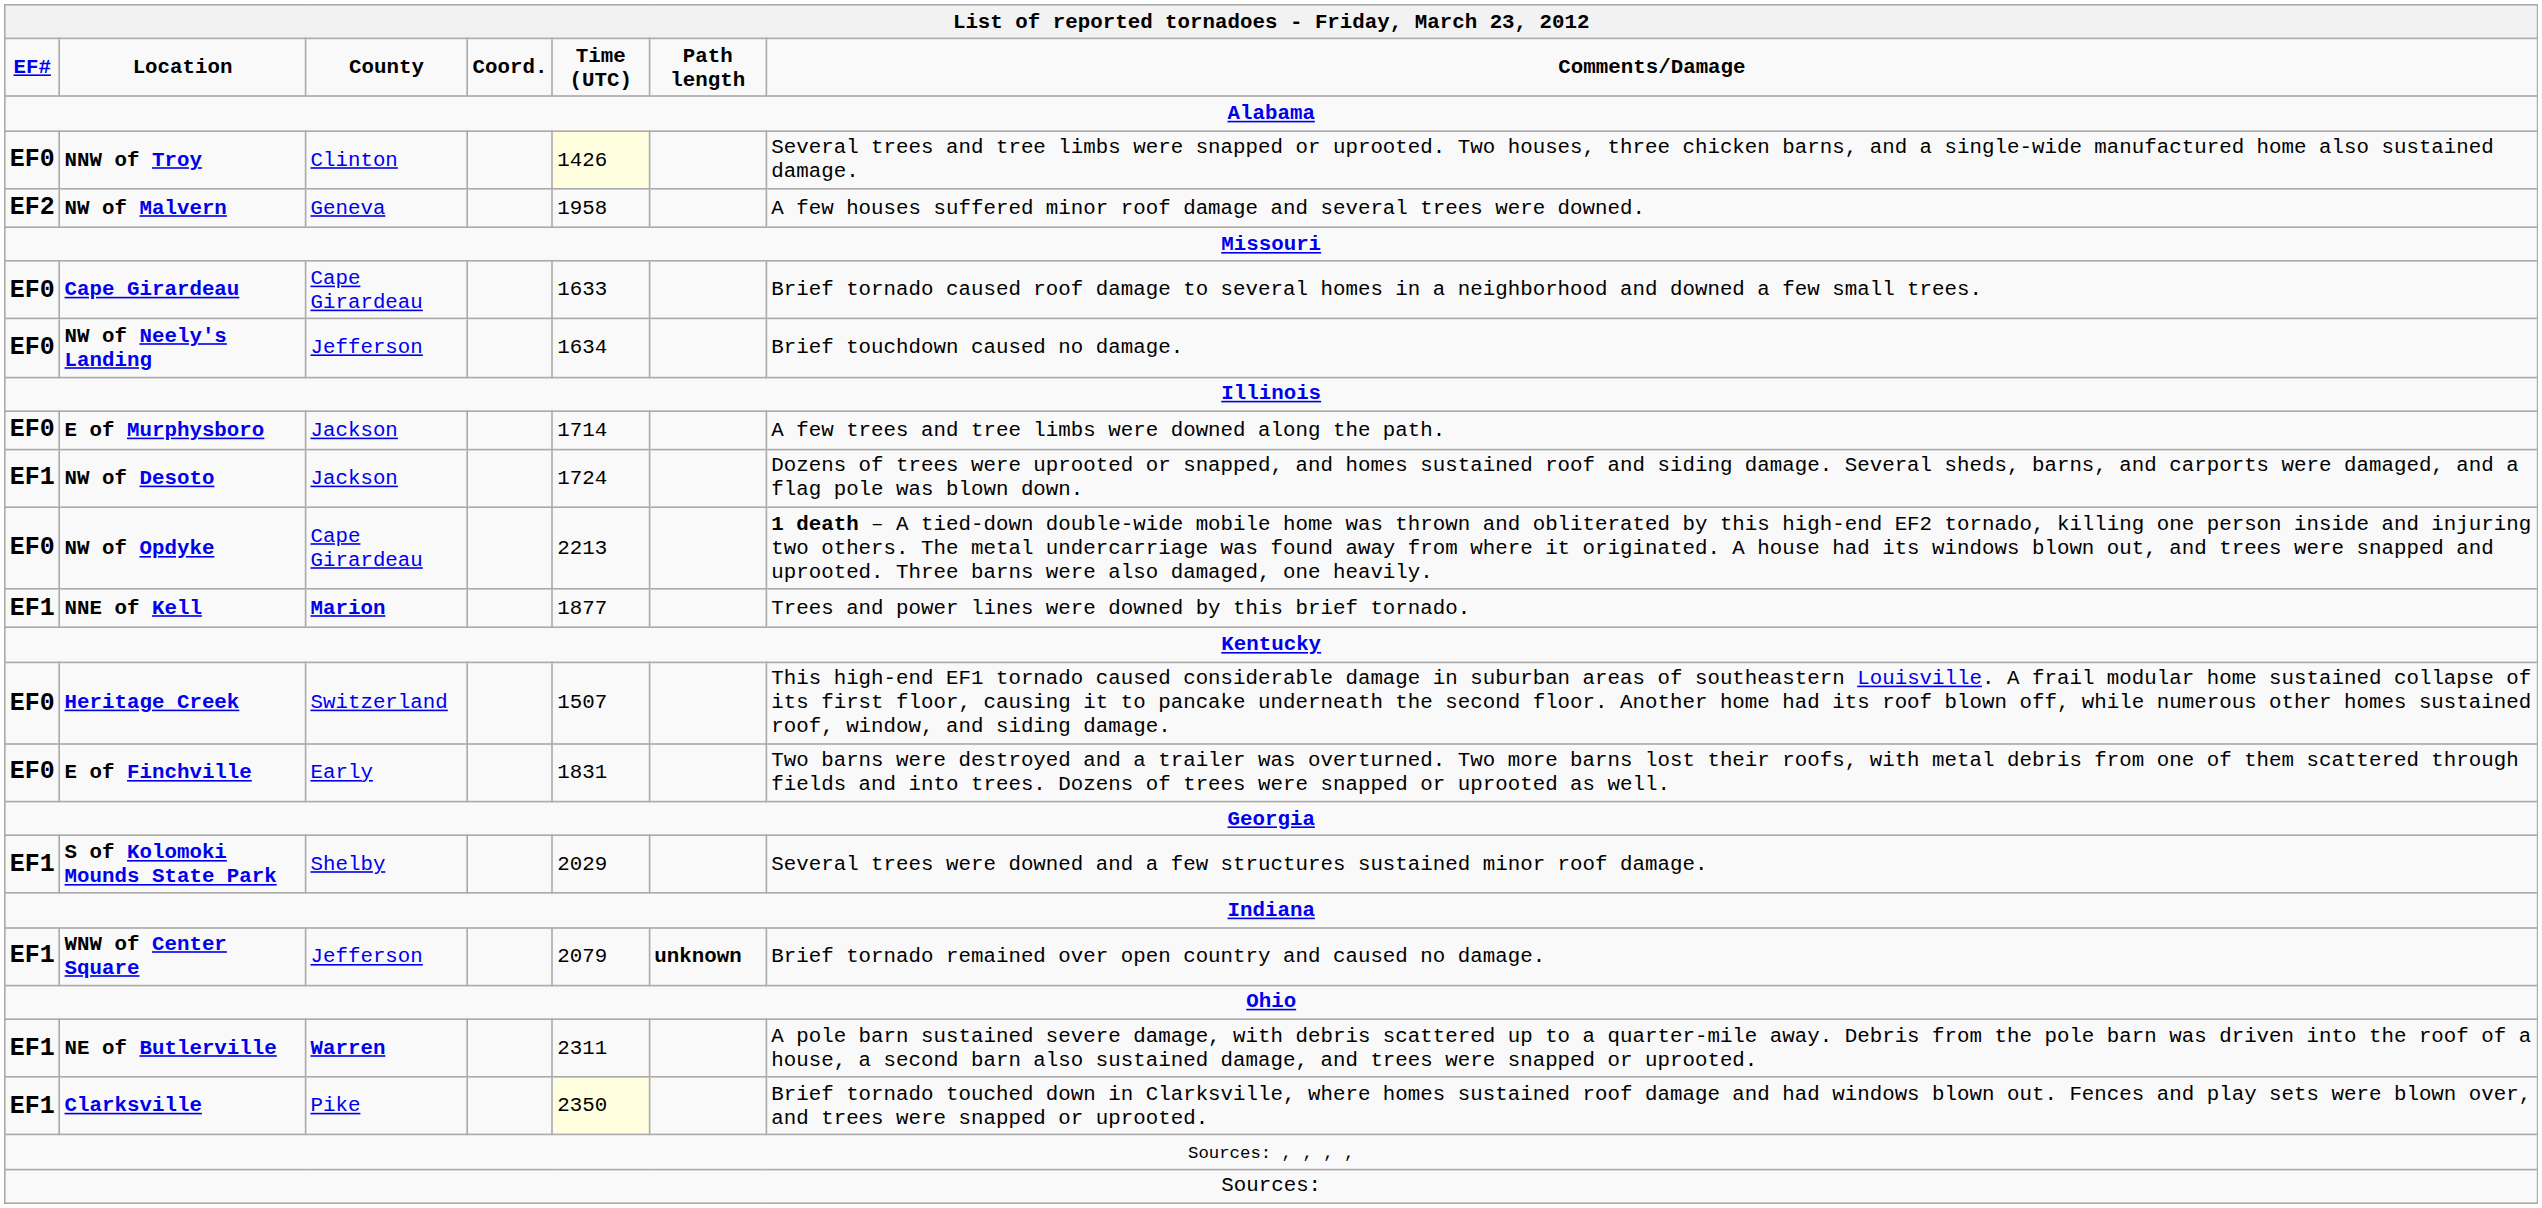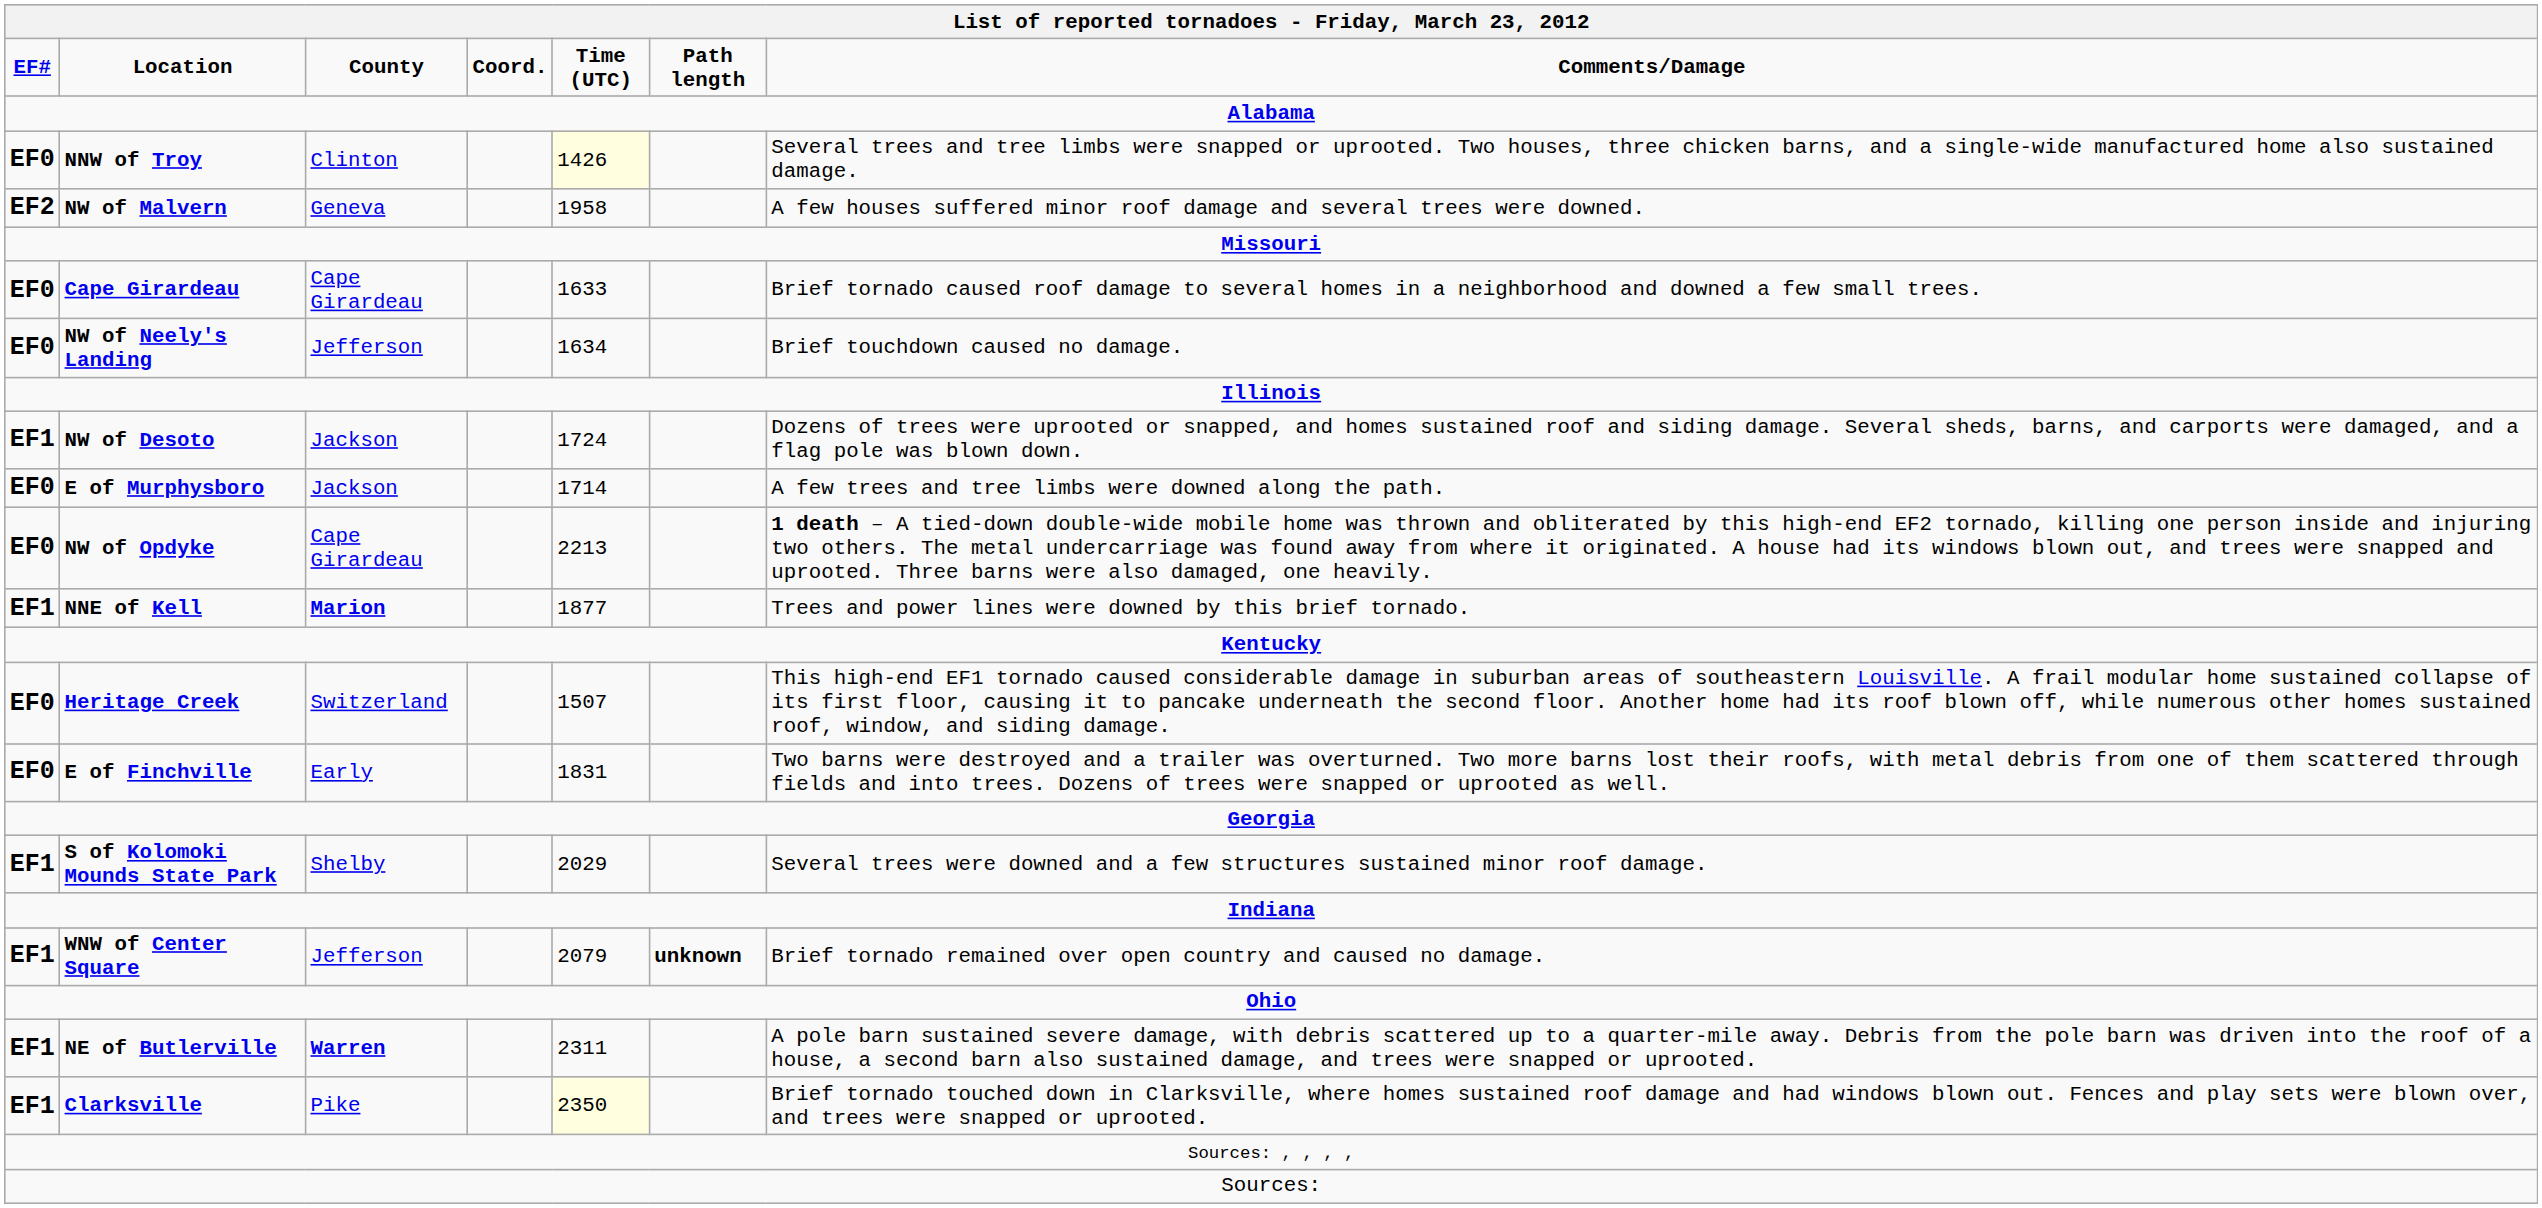rows swapped: E of Murphysboro <-> NW of Desoto
